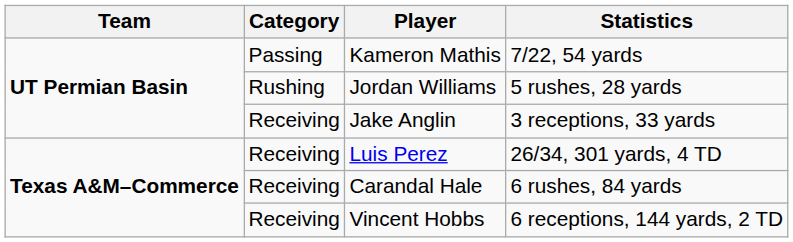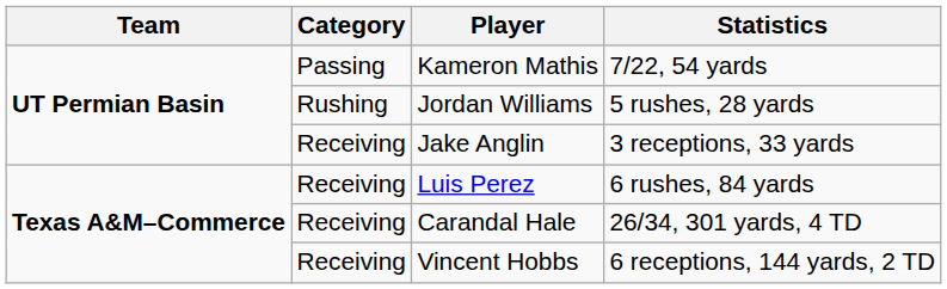Luis Perez | Statistics: 26/34, 301 yards, 4 TD -> 6 rushes, 84 yards
Carandal Hale | Statistics: 6 rushes, 84 yards -> 26/34, 301 yards, 4 TD
